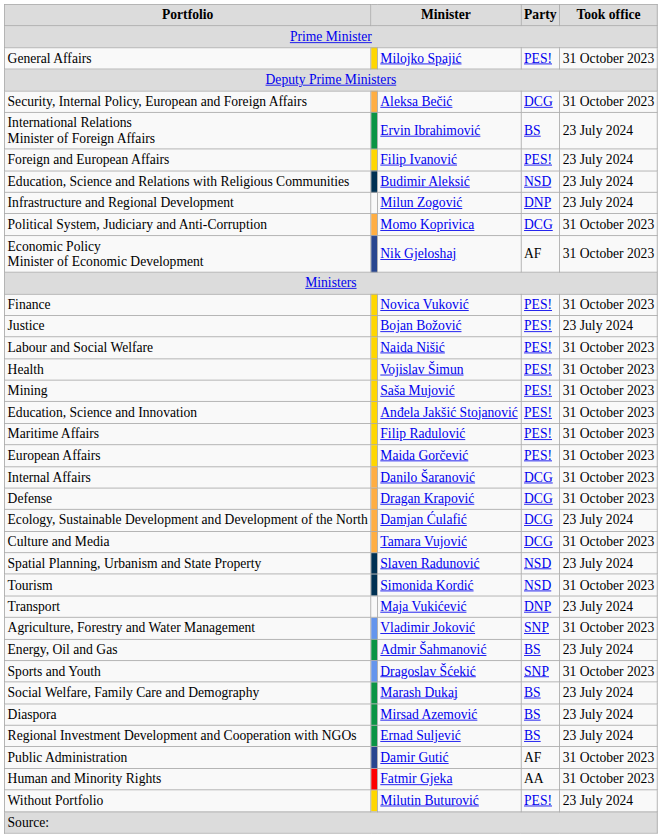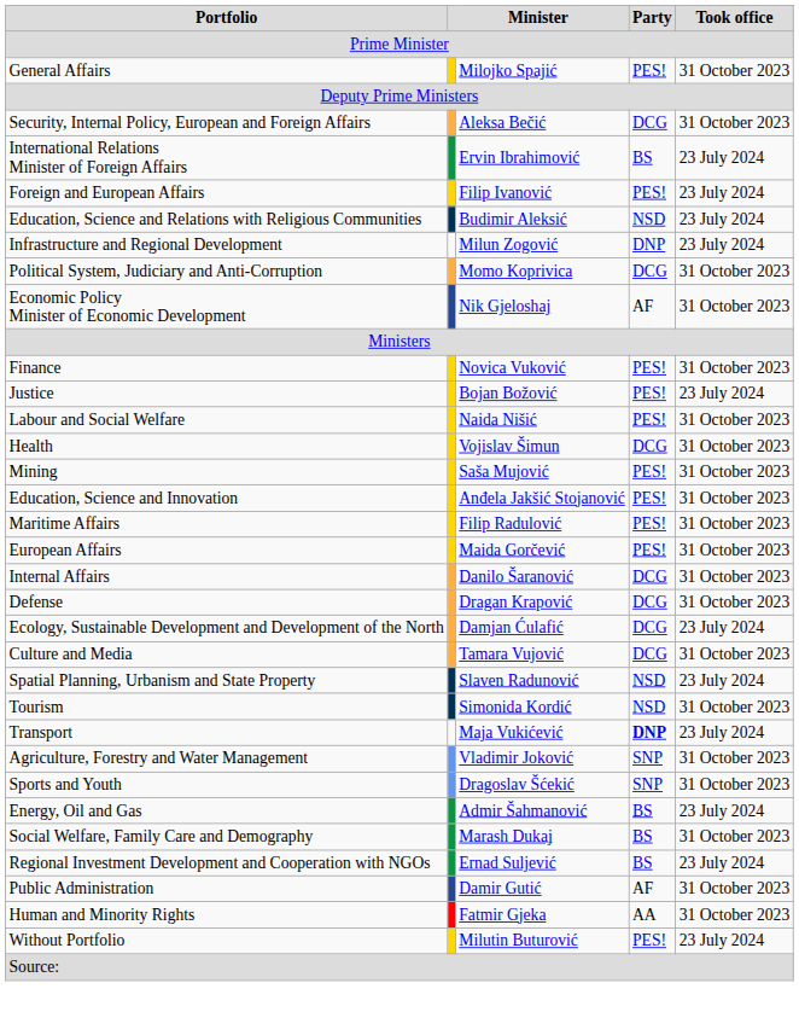Health | Party: PES! -> DCG
Transport | Party: normal -> bold
rows swapped: Sports and Youth <-> Energy, Oil and Gas
Social Welfare, Family Care and Demography | Took office: 23 July 2024 -> 31 October 2023
- row: Diaspora | Mirsad Azemović | BS | 23 July 2024
